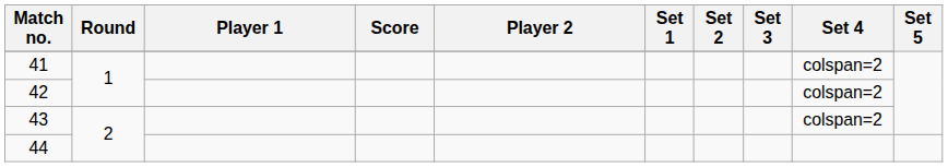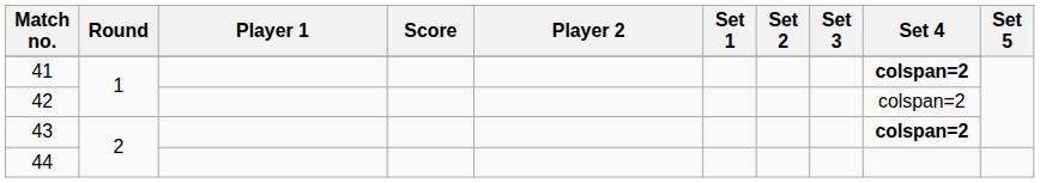41 | Set 4: normal -> bold
43 | Set 4: normal -> bold
